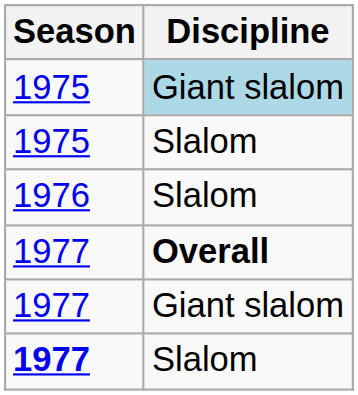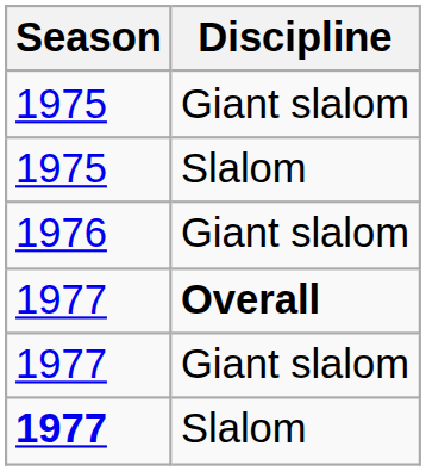row 2 | Discipline: lightblue background -> no background
row 4 | Discipline: Slalom -> Giant slalom
